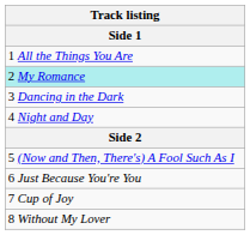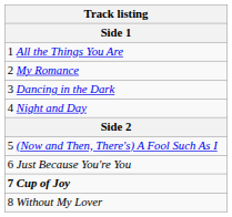row 4 | column 1: paleturquoise background -> no background
row 10 | column 1: normal -> bold
